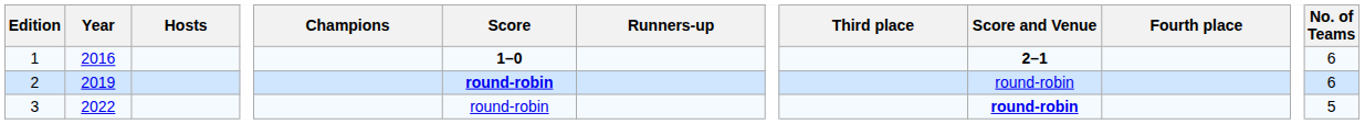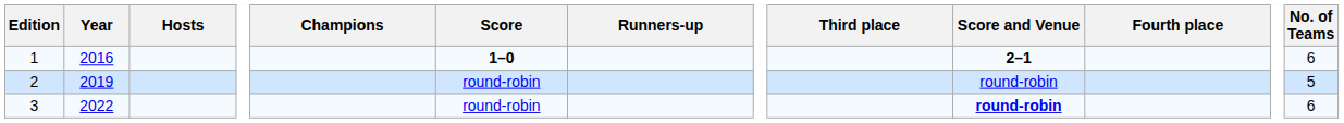2 | Score: bold -> normal
2 | No. of Teams: 6 -> 5
3 | No. of Teams: 5 -> 6
